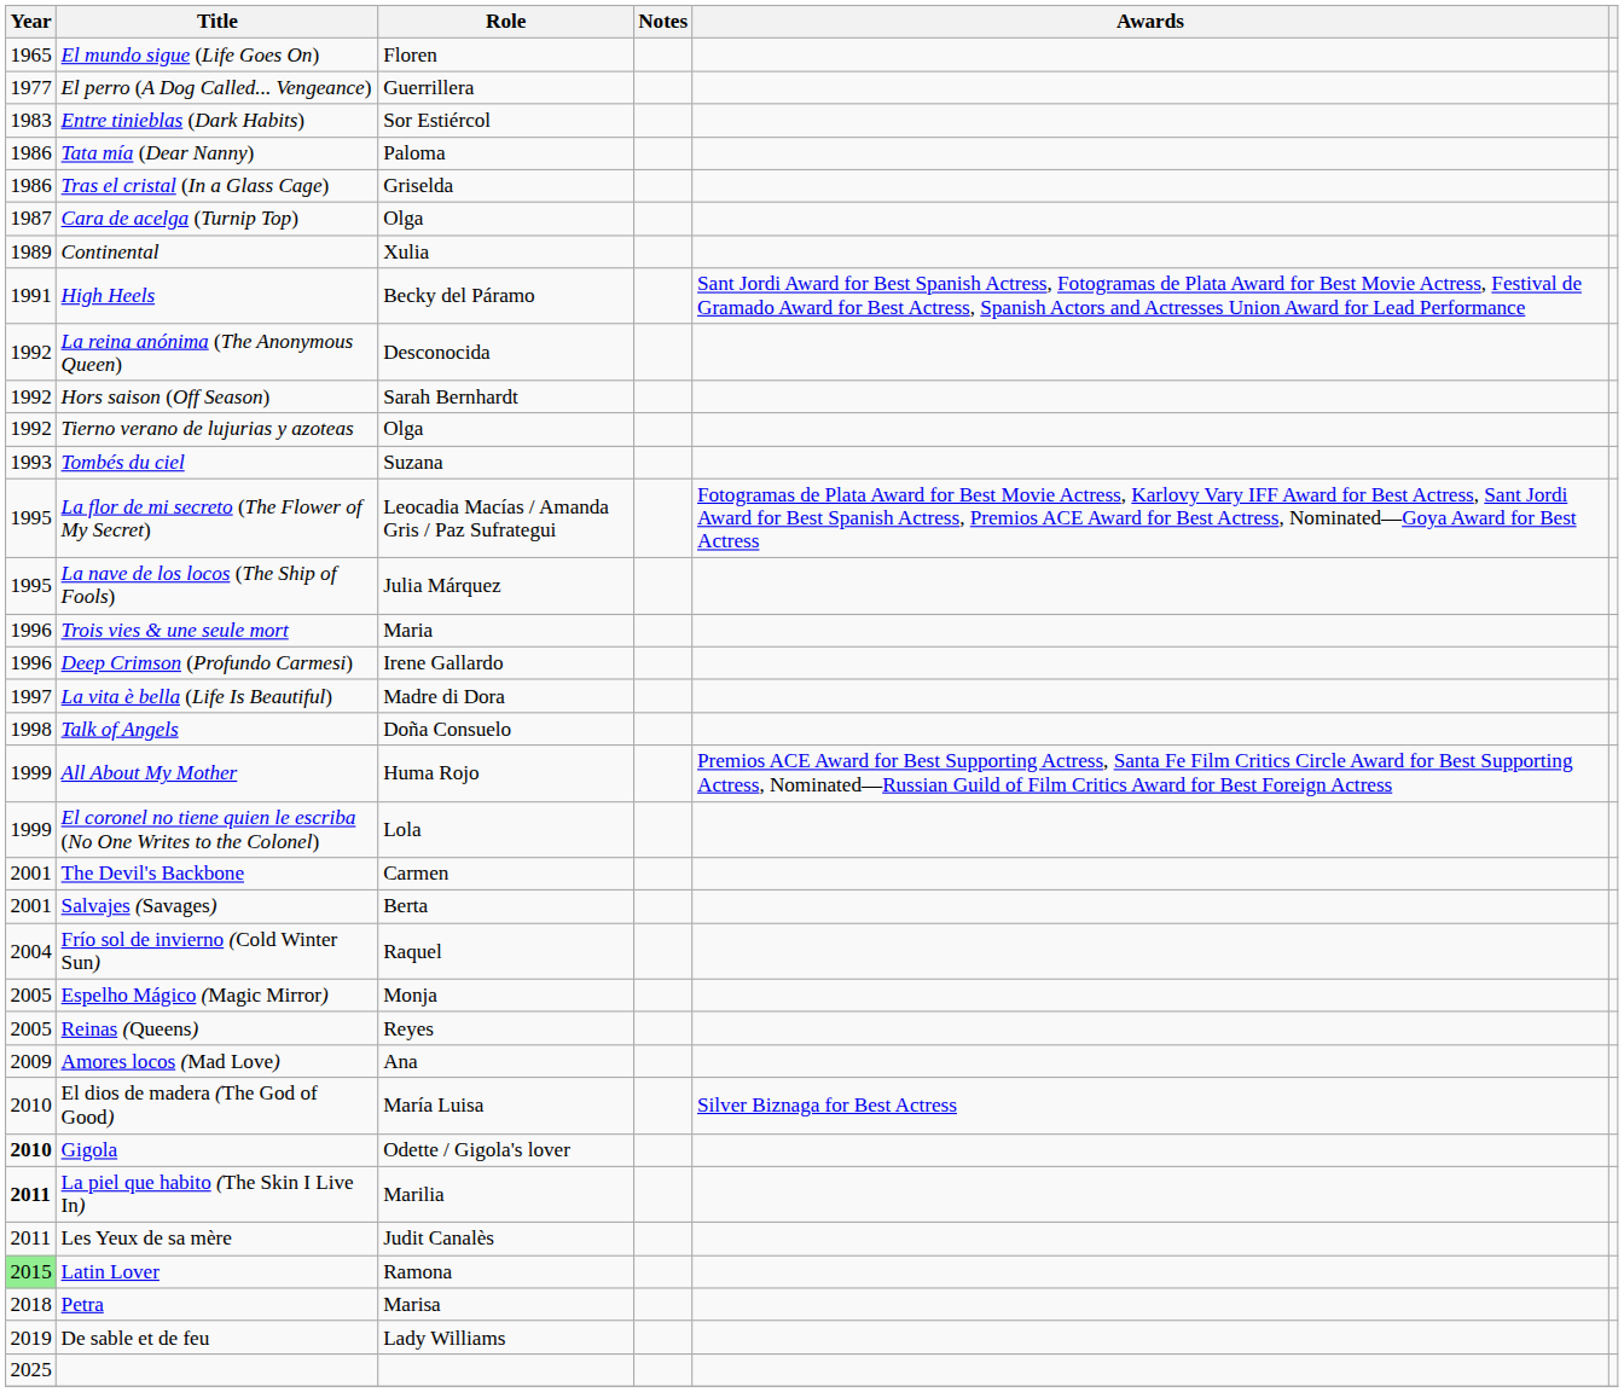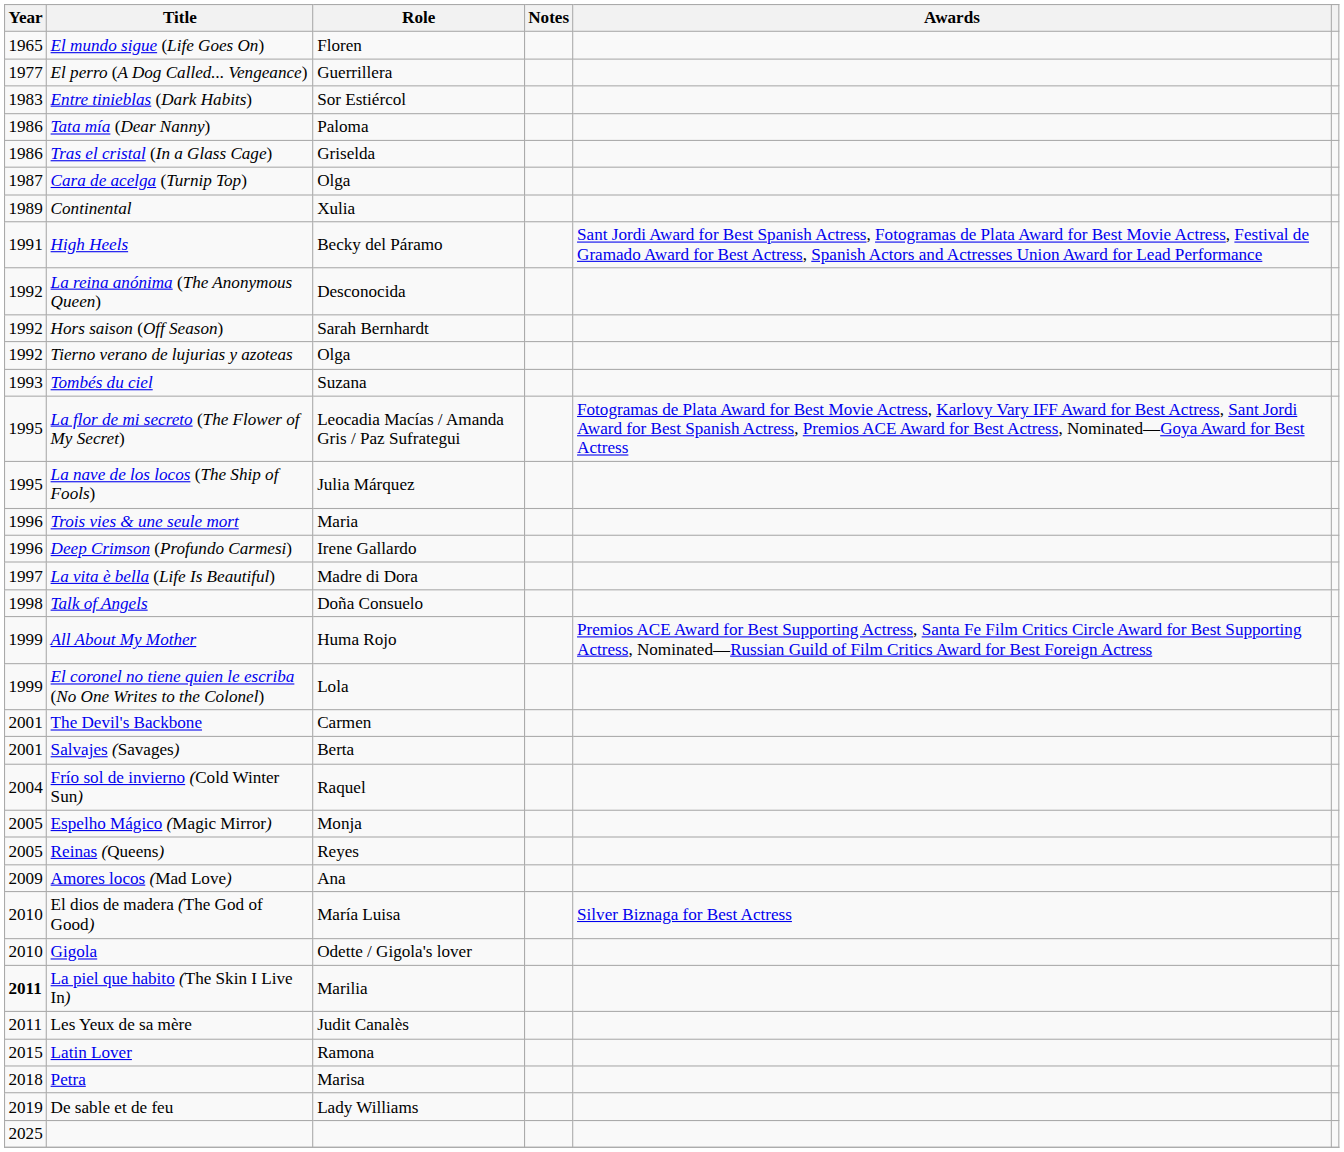Gigola | Year: bold -> normal
Latin Lover | Year: lightgreen background -> no background
